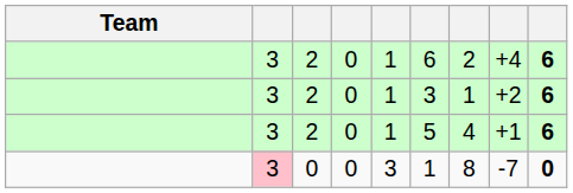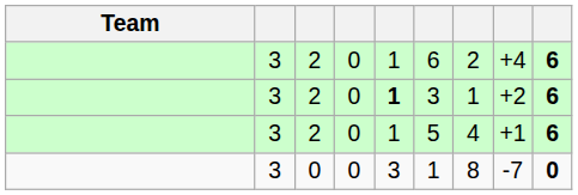row 3 | column 5: normal -> bold
row 5 | column 2: pink background -> no background
